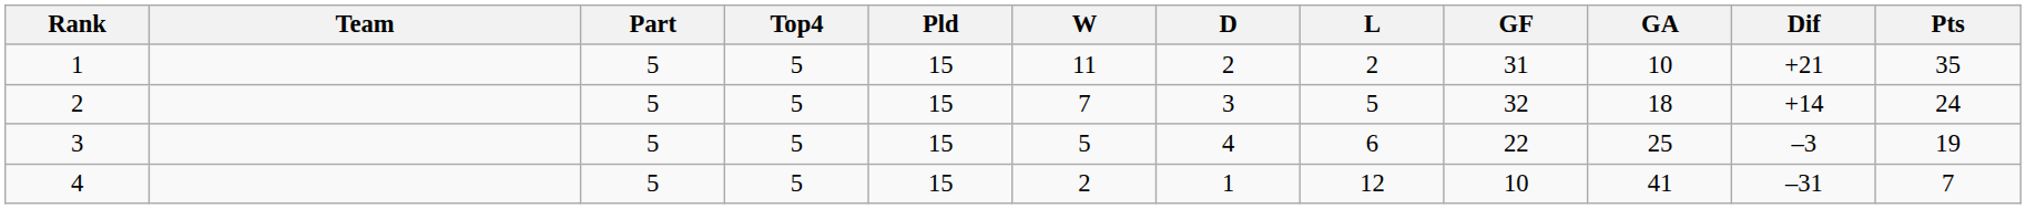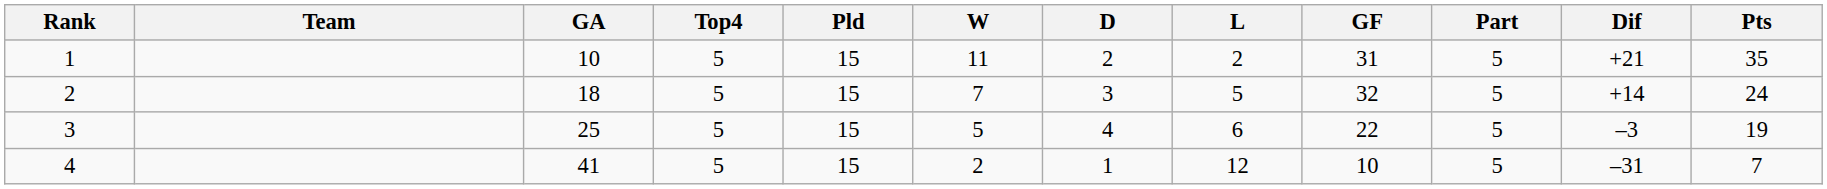columns swapped: Part <-> GA
